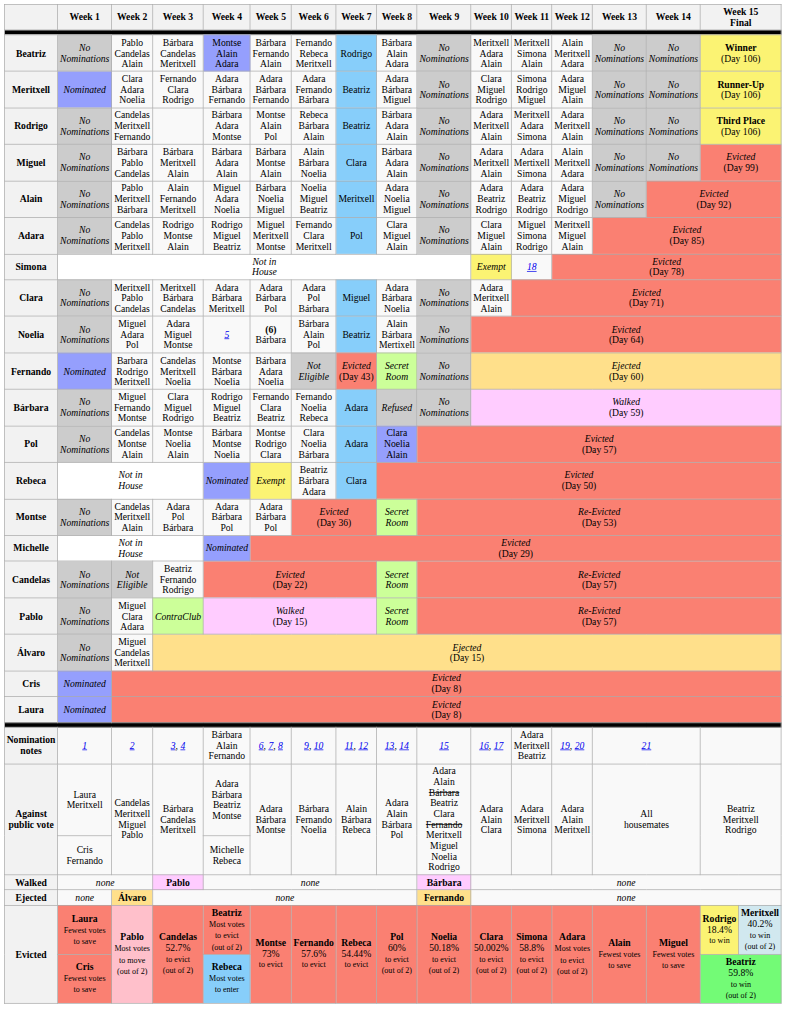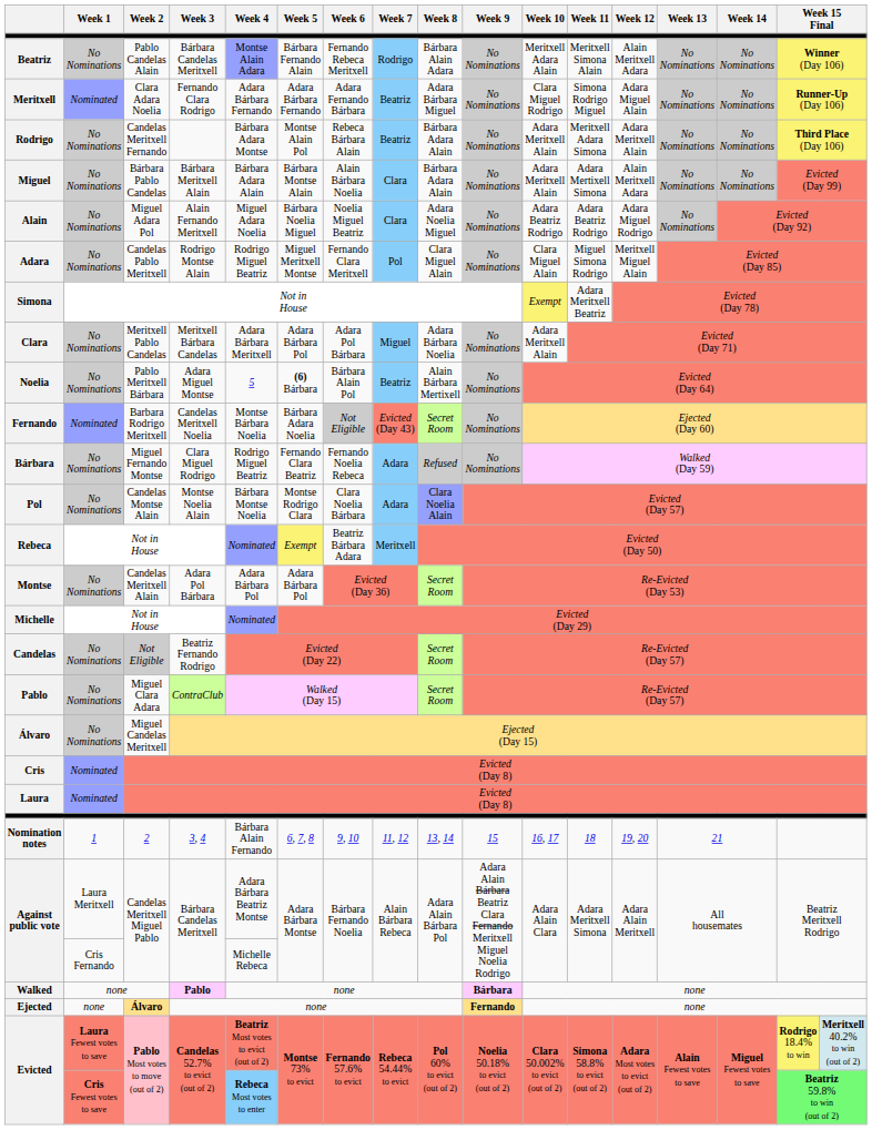Alain | Week 2: Pablo Meritxell Bárbara -> Miguel Adara Pol
Alain | Week 7: Meritxell -> Clara
Simona | Week 11: 18 -> Adara Meritxell Beatriz
Noelia | Week 2: Miguel Adara Pol -> Pablo Meritxell Bárbara
Rebeca | Week 7: Clara -> Meritxell
Nomination notes | Week 11: Adara Meritxell Beatriz -> 18
